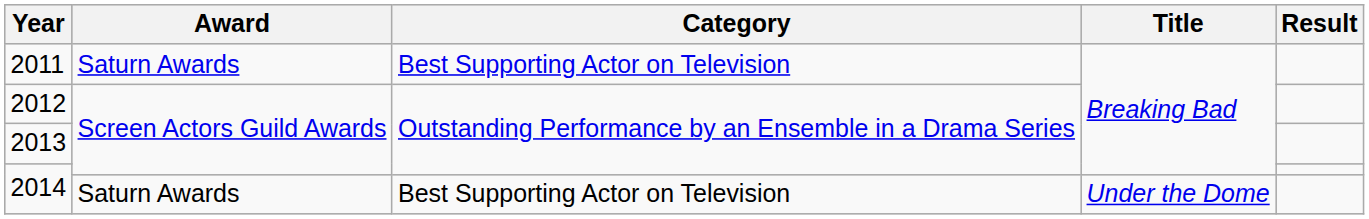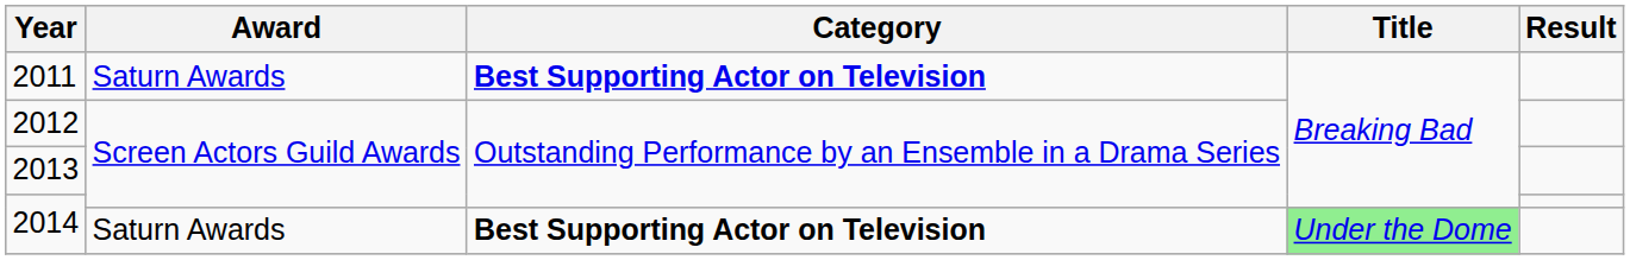2011 | Category: normal -> bold
2014 / Saturn Awards | Category: normal -> bold
2014 / Saturn Awards | Title: no background -> lightgreen background
